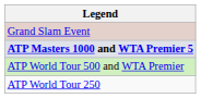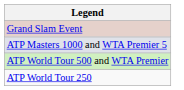row 3 | column 1: bold -> normal
